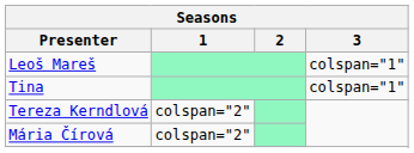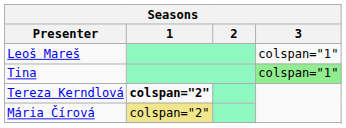Tina | 3: no background -> lightgreen background
Tereza Kerndlová | 1: normal -> bold
Mária Čírová | 1: no background -> khaki background
